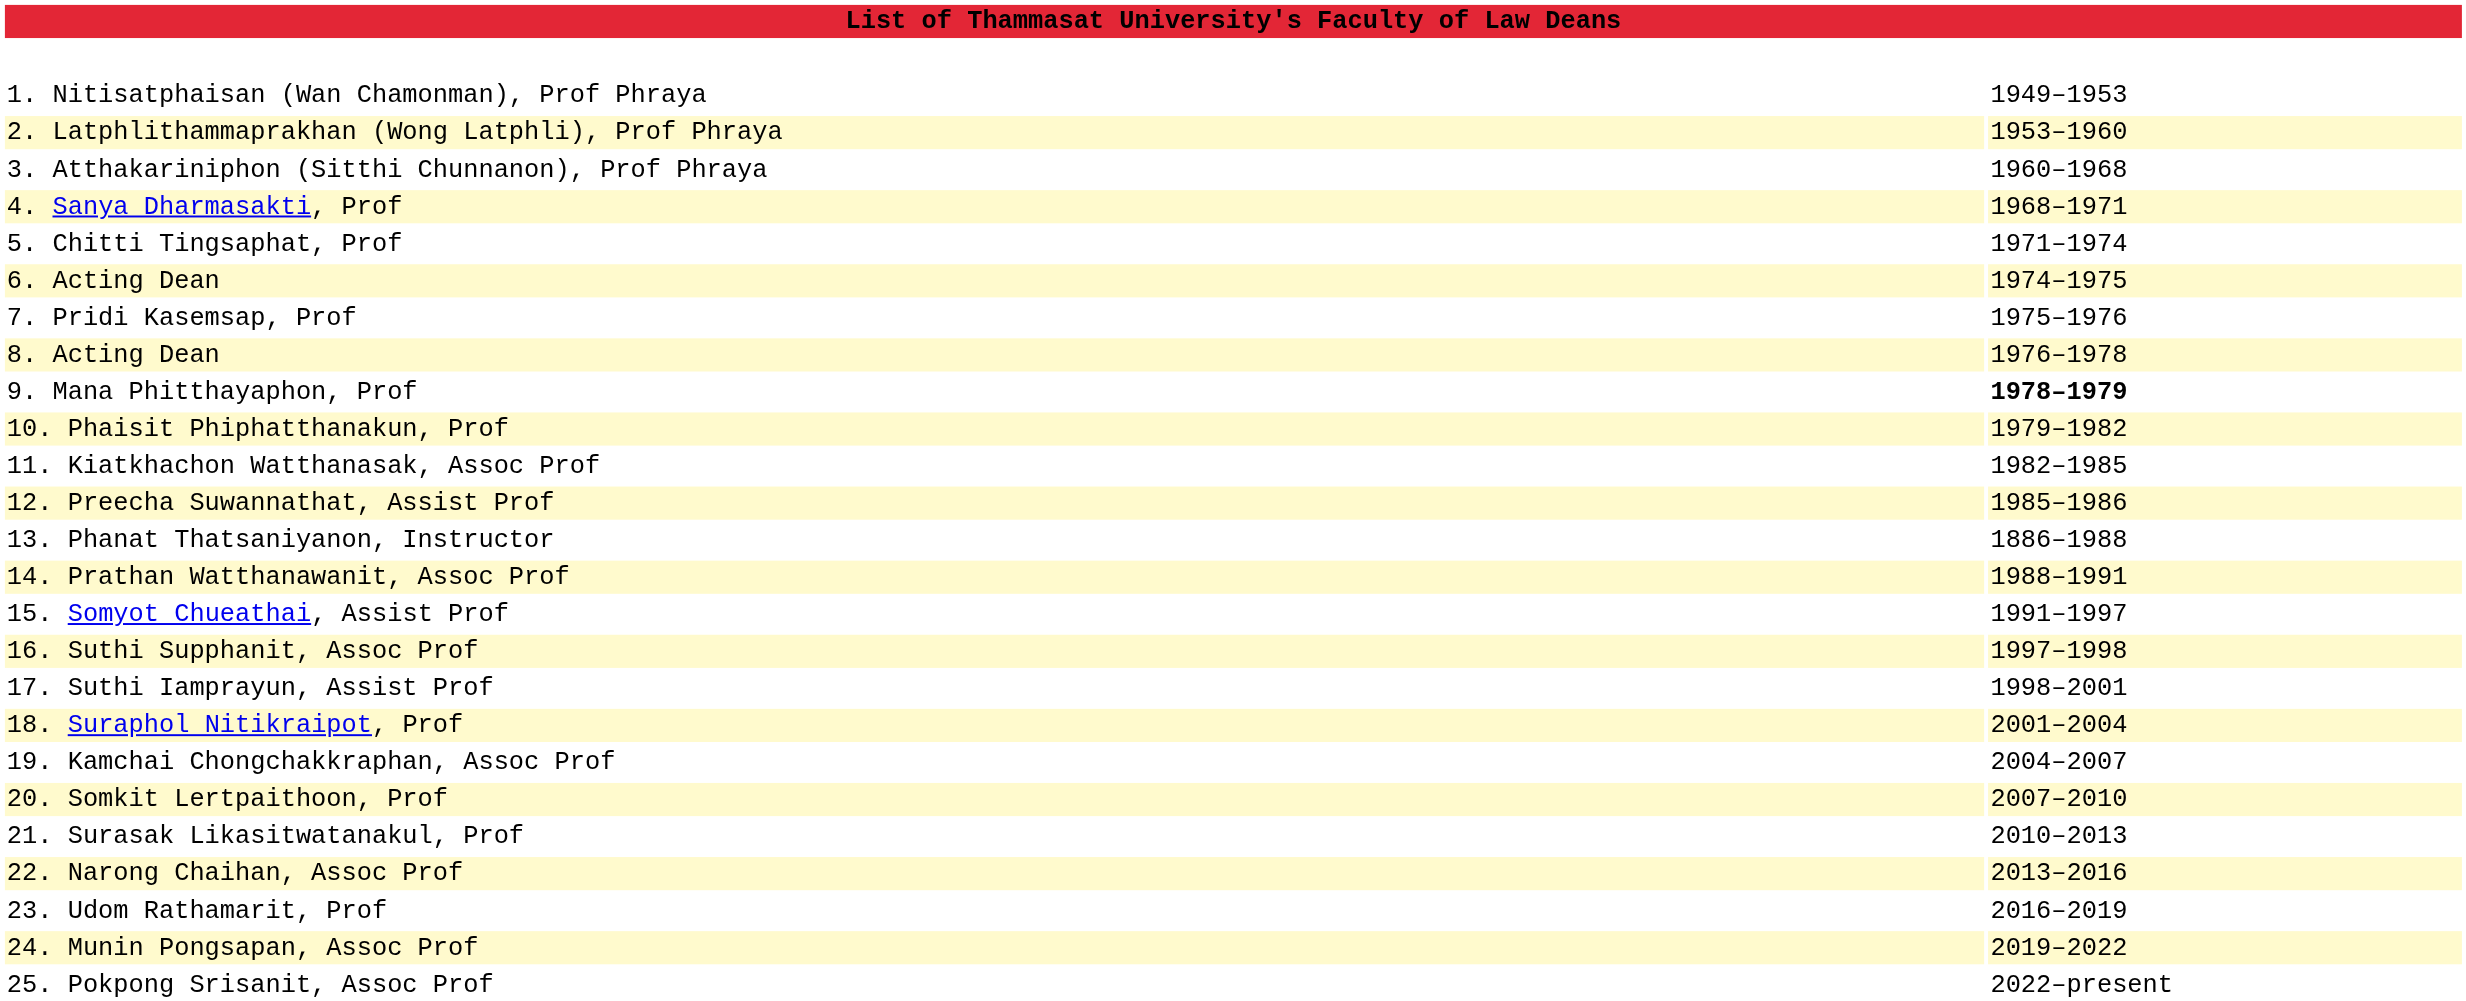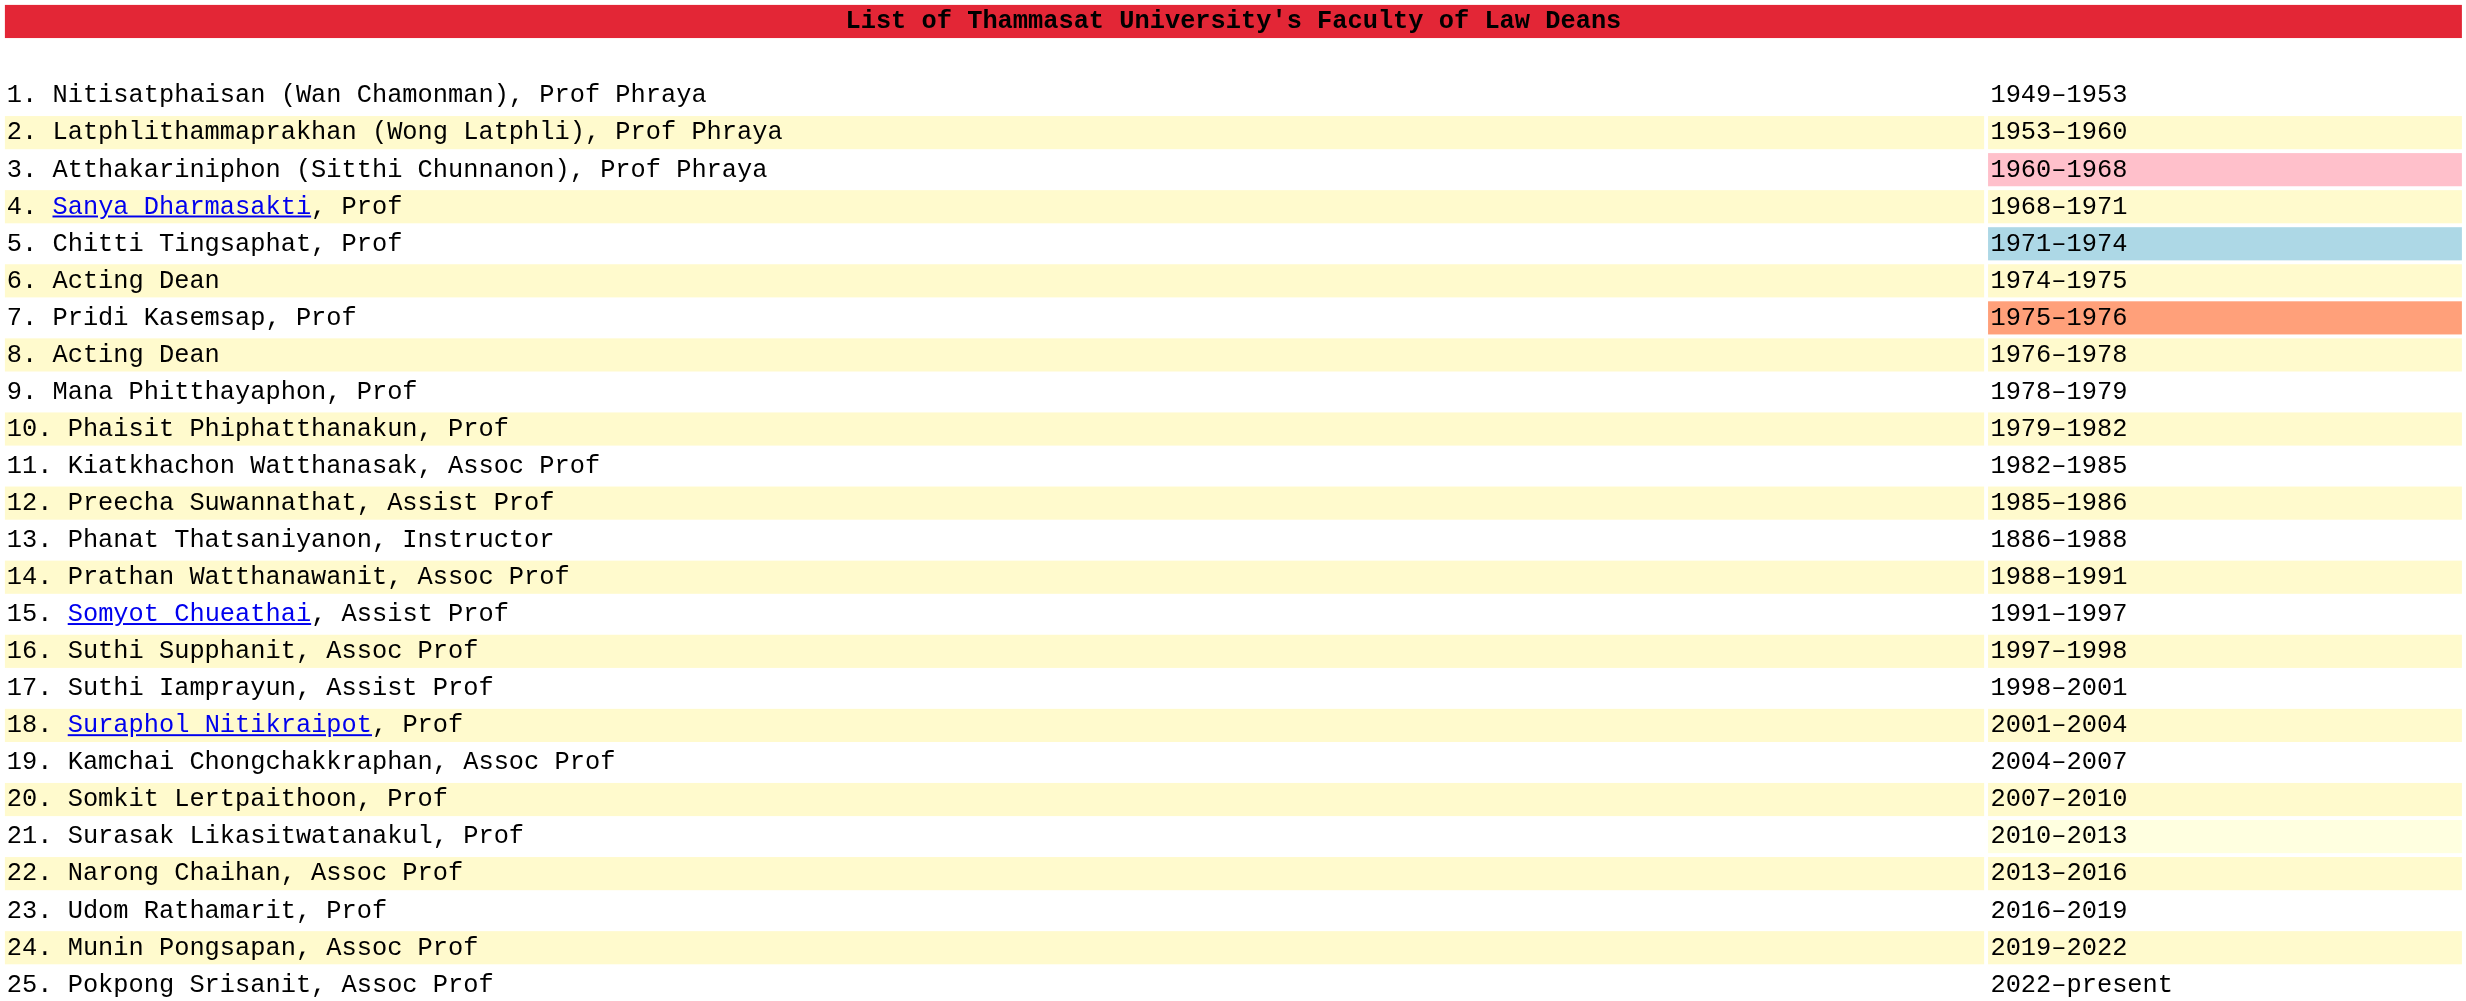3. Atthakariniphon (Sitthi Chunnanon), Prof Phraya | column 2: no background -> pink background
5. Chitti Tingsaphat, Prof | column 2: no background -> lightblue background
7. Pridi Kasemsap, Prof | column 2: no background -> lightsalmon background
9. Mana Phitthayaphon, Prof | column 2: bold -> normal
21. Surasak Likasitwatanakul, Prof | column 2: no background -> lightyellow background
